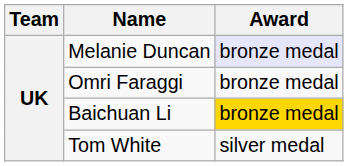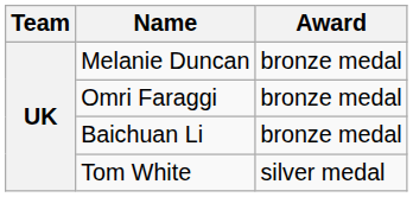Melanie Duncan | Award: lavender background -> no background
Baichuan Li | Award: gold background -> no background
